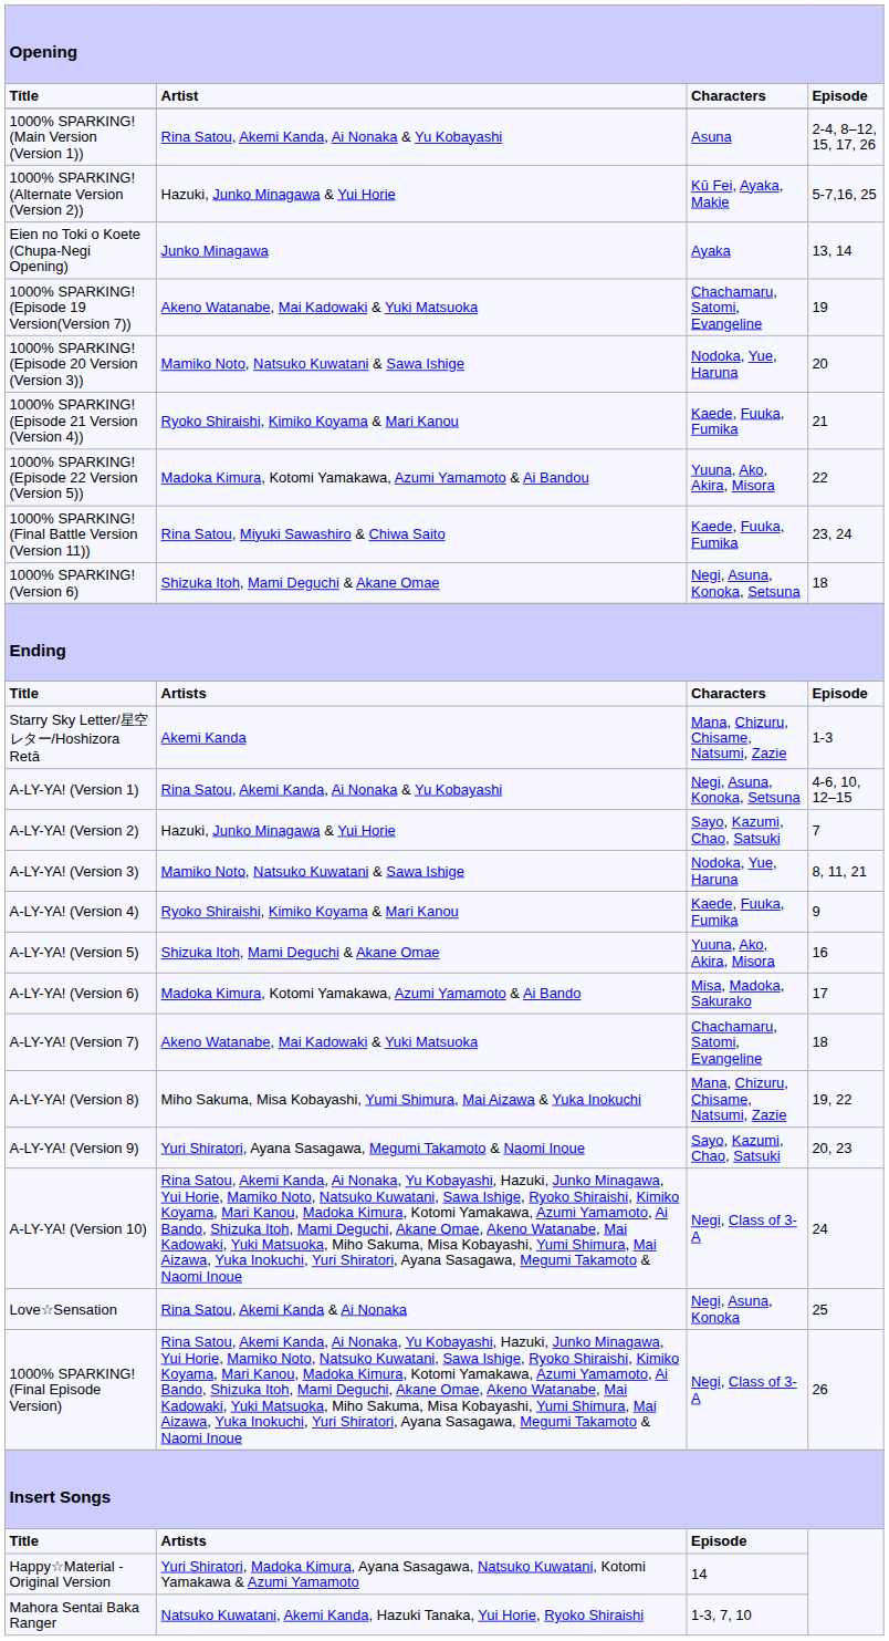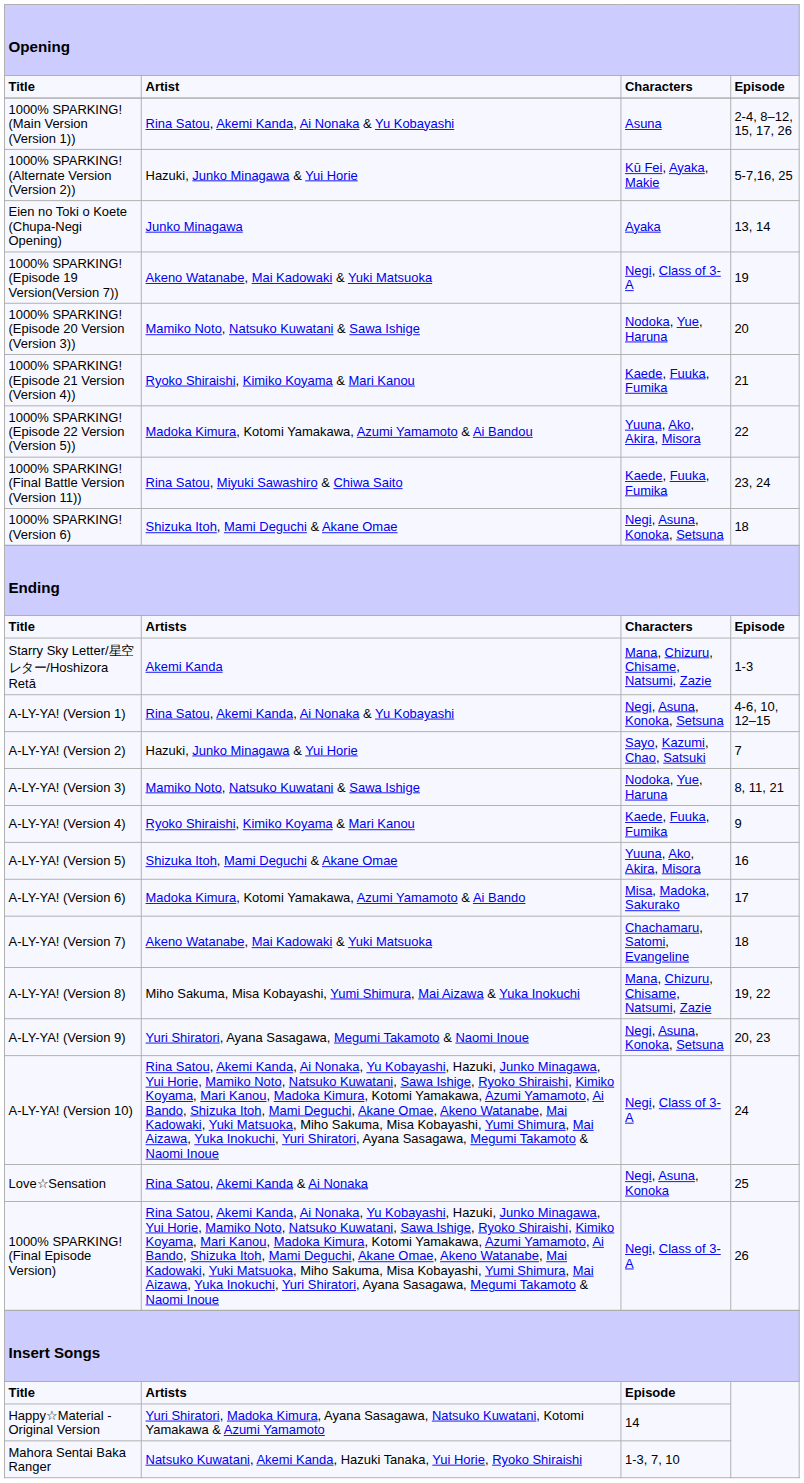1000% SPARKING! (Episode 19 Version(Version 7)) | column 3: Chachamaru, Satomi, Evangeline -> Negi, Class of 3-A
A-LY-YA! (Version 9) | column 3: Sayo, Kazumi, Chao, Satsuki -> Negi, Asuna, Konoka, Setsuna
